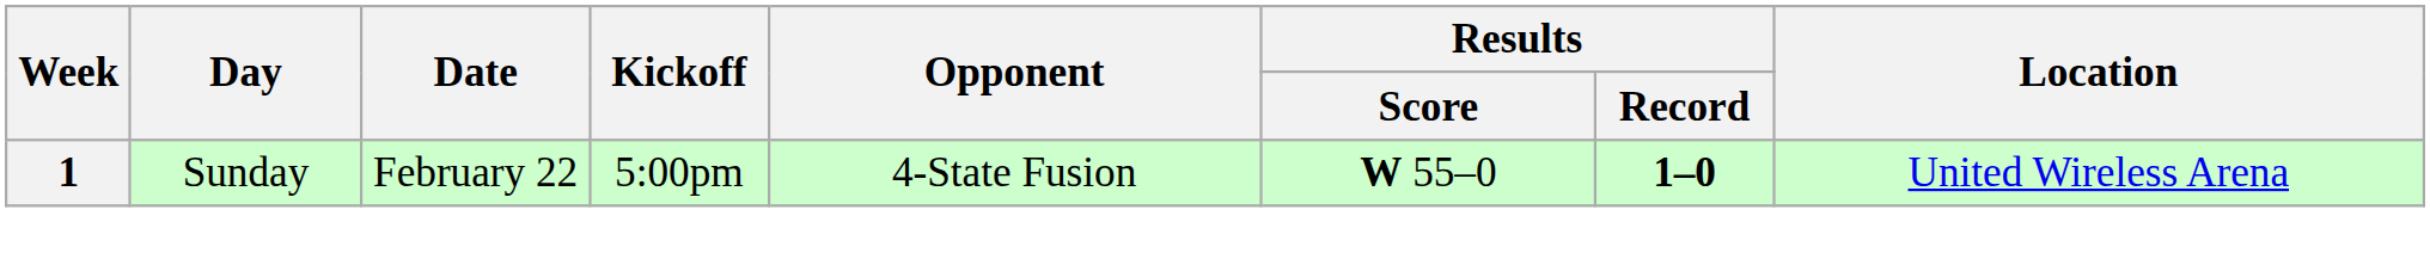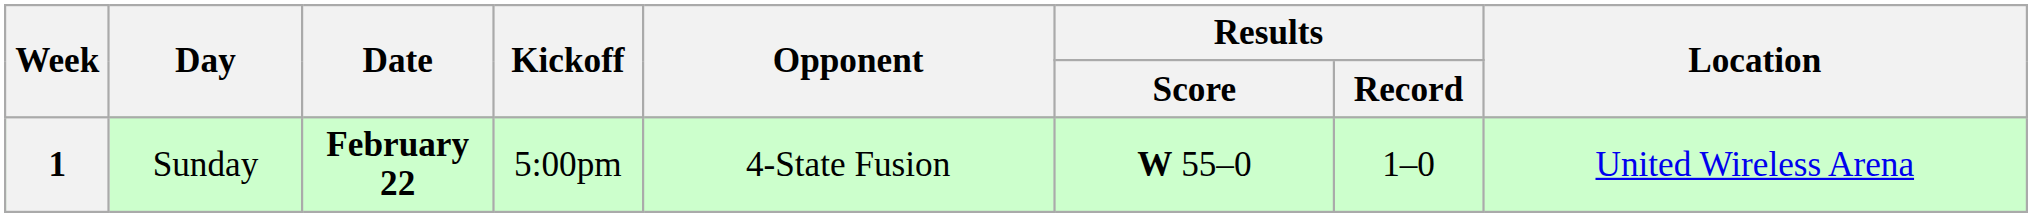1 | Date: normal -> bold
1 | Results / Record: bold -> normal
